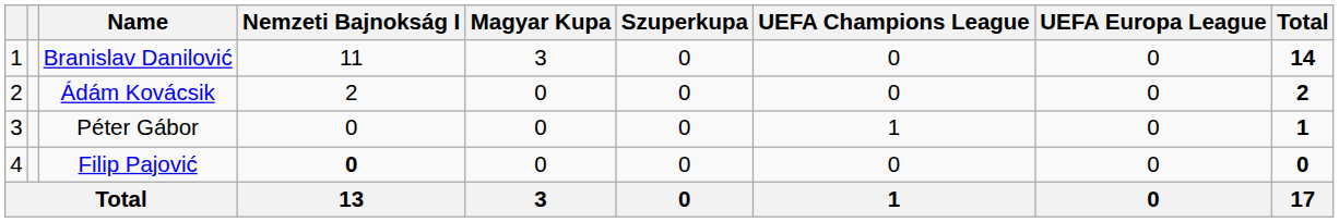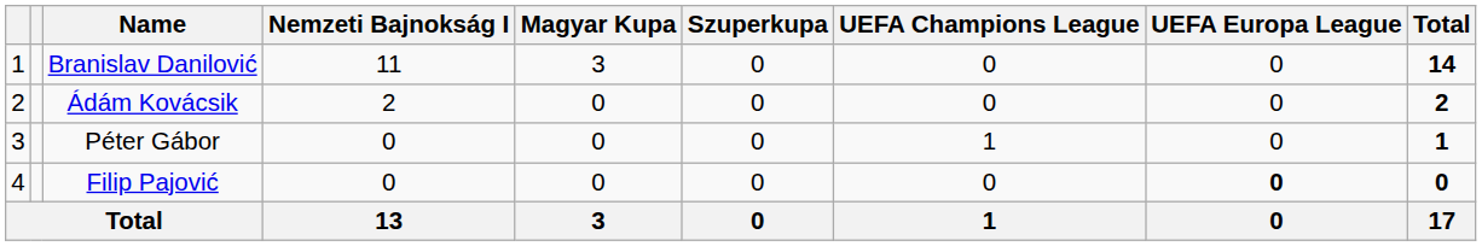Filip Pajović | Nemzeti Bajnokság I: bold -> normal
Filip Pajović | UEFA Europa League: normal -> bold
